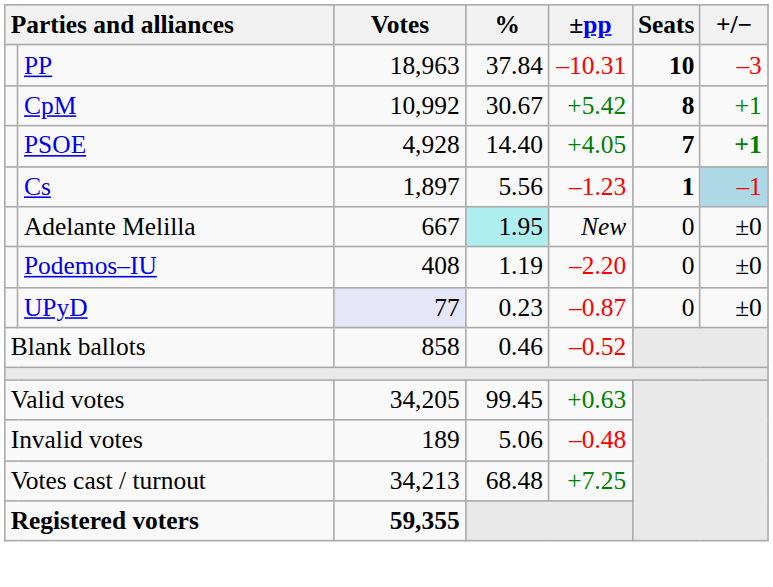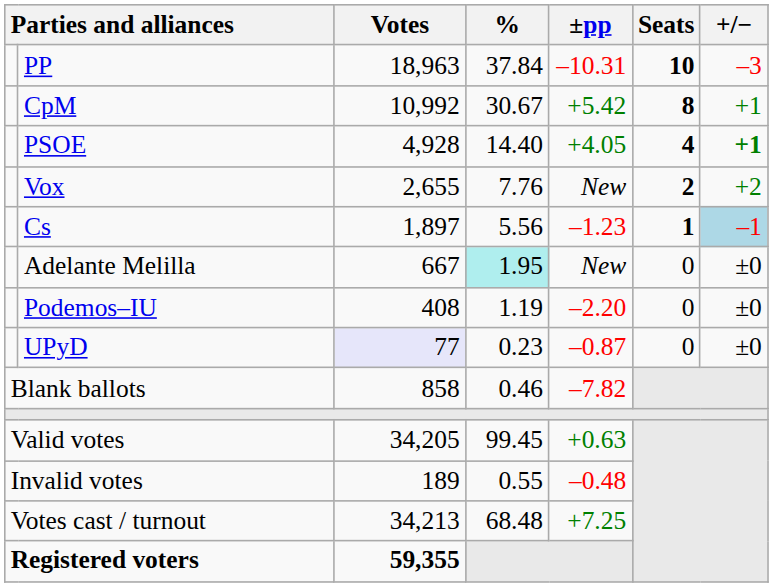PSOE | Seats: 7 -> 4
+ row: Vox | 2,655 | 7.76 | New | 2 | +2
Blank ballots | ±pp: –0.52 -> –7.82
Invalid votes | %: 5.06 -> 0.55
